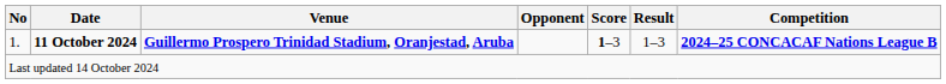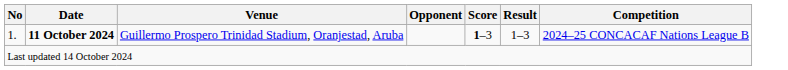1. | Venue: bold -> normal
1. | Competition: bold -> normal
